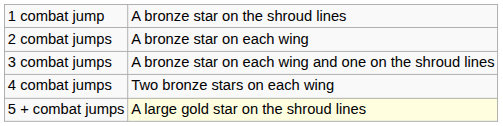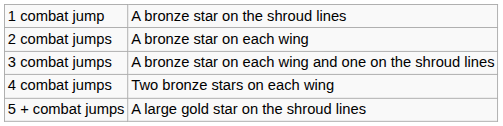5 + combat jumps | column 2: lightyellow background -> no background
